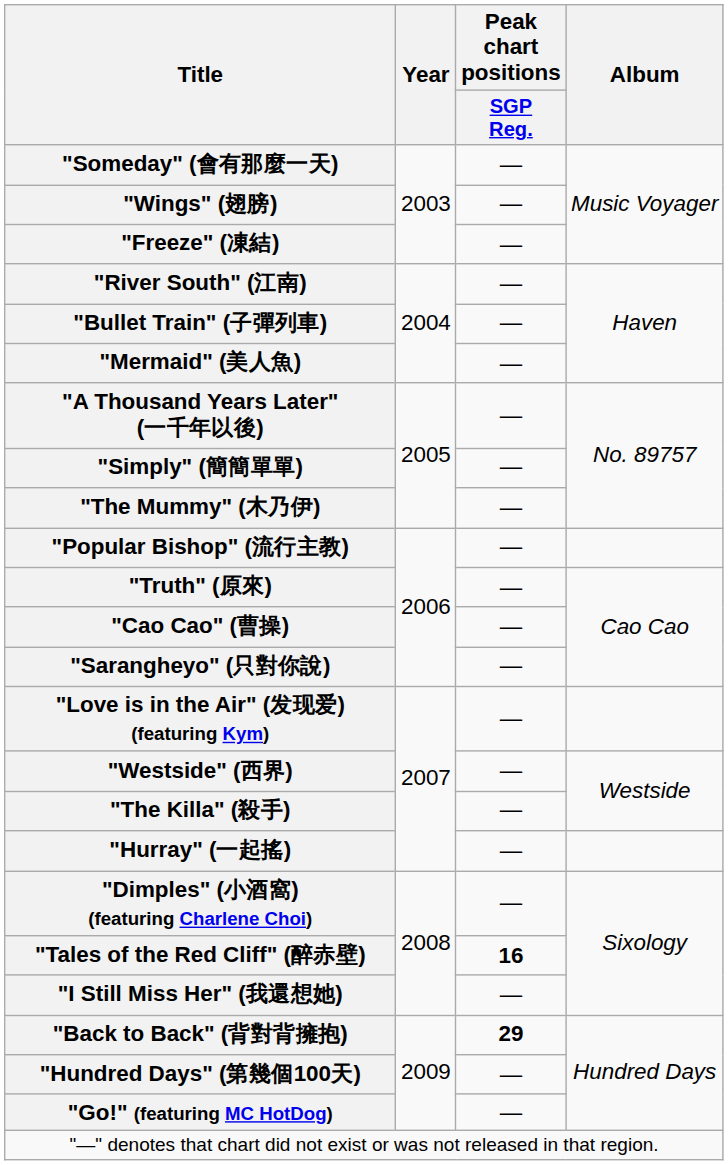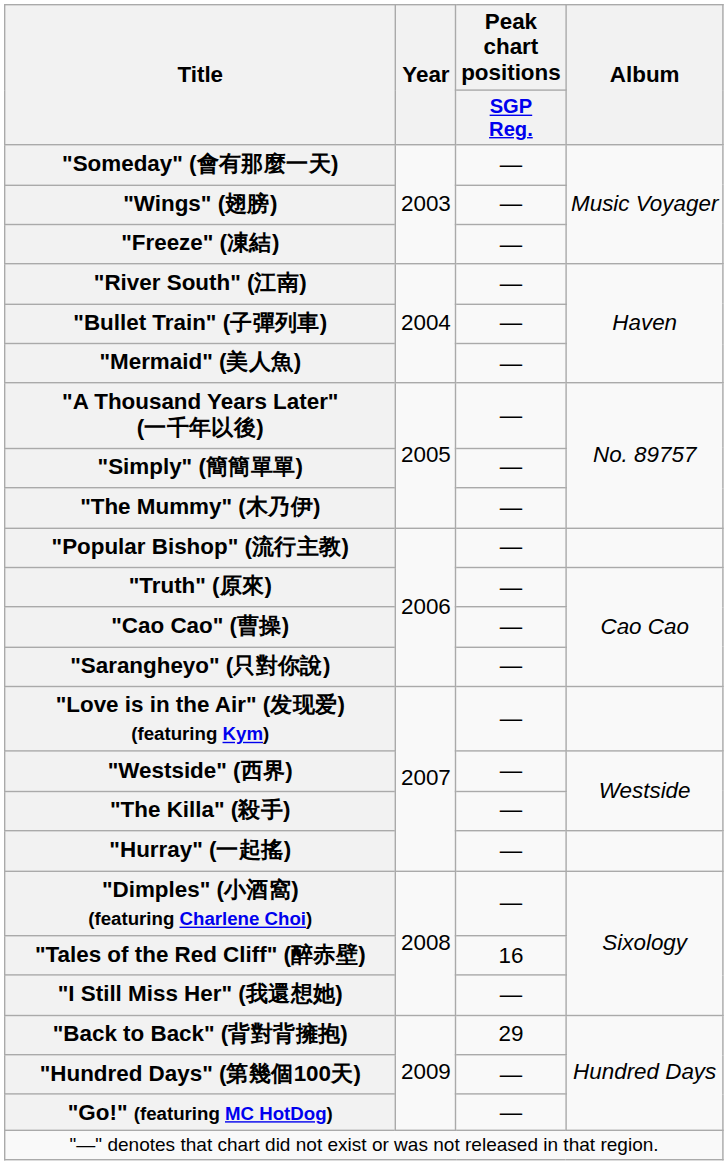"Tales of the Red Cliff" (醉赤壁) | Peak chart positions / SGP Reg.: bold -> normal
"Back to Back" (背對背擁抱) | Peak chart positions / SGP Reg.: bold -> normal
